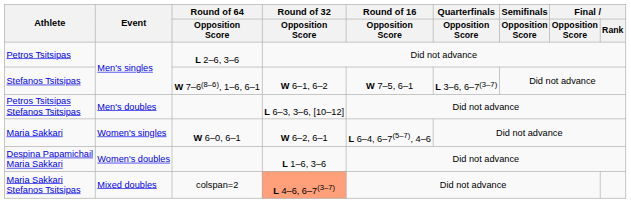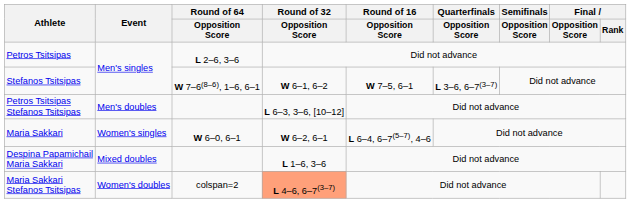Despina Papamichail Maria Sakkari | Event: Women's doubles -> Mixed doubles
Maria Sakkari Stefanos Tsitsipas | Event: Mixed doubles -> Women's doubles
